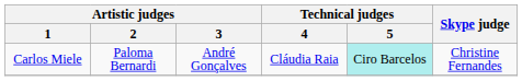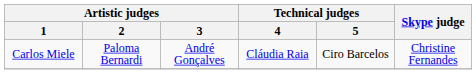Carlos Miele | Technical judges / 5: paleturquoise background -> no background
